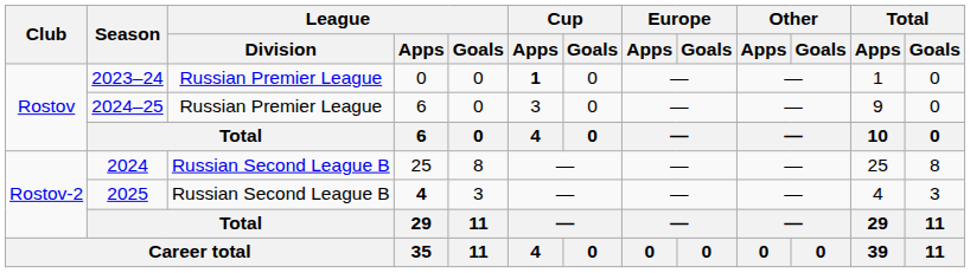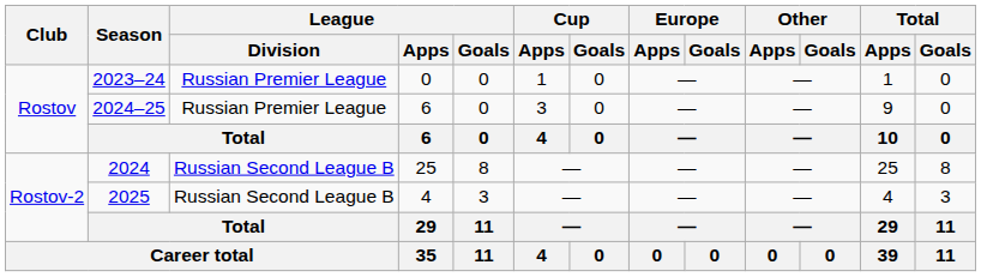2023–24 | Cup / Apps: bold -> normal
2025 | League / Apps: bold -> normal
